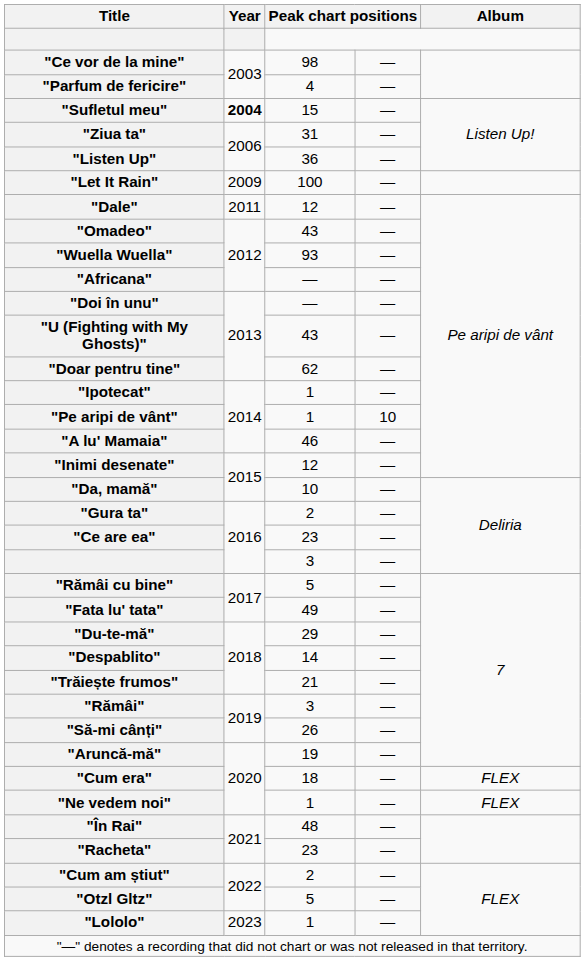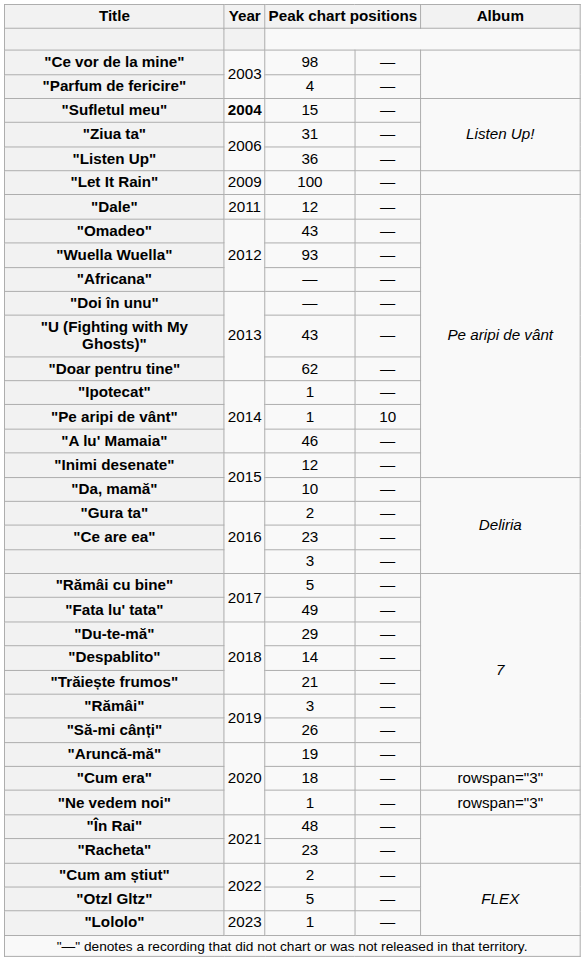"Cum era" | Album: FLEX -> rowspan="3"
"Ne vedem noi" | Album: FLEX -> rowspan="3"
